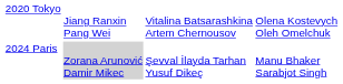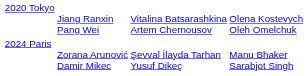2024 Paris | column 2: lightgrey background -> no background
